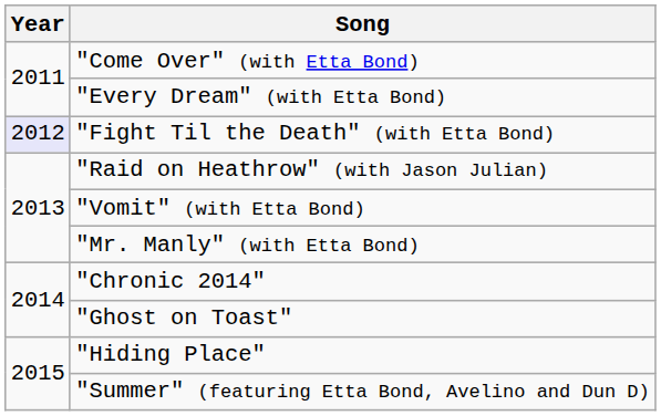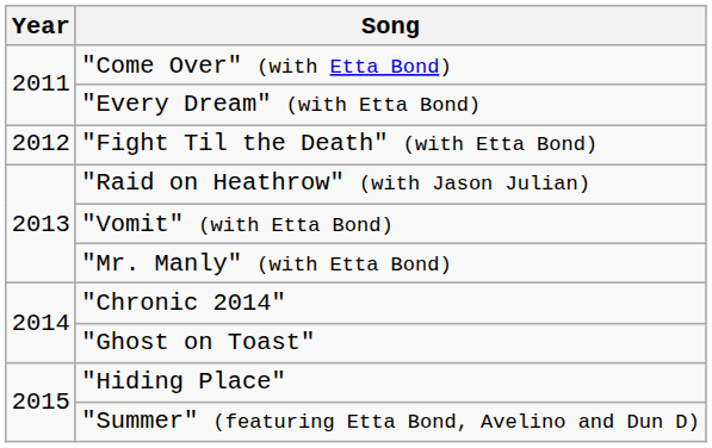"Fight Til the Death" (with Etta Bond) | Year: lavender background -> no background
